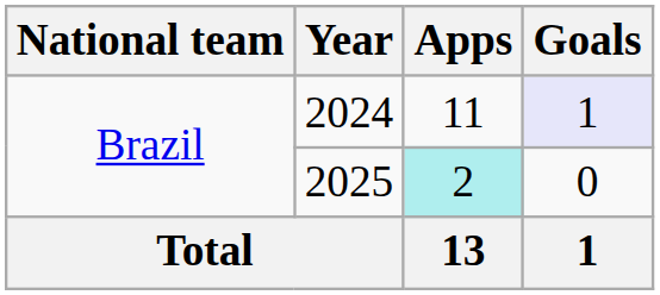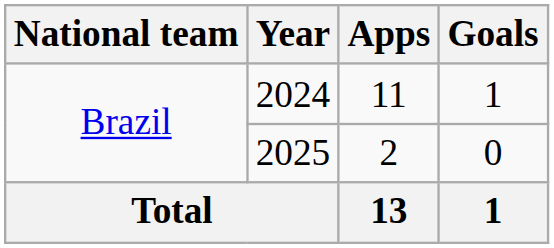2024 | Goals: lavender background -> no background
2025 | Apps: paleturquoise background -> no background
